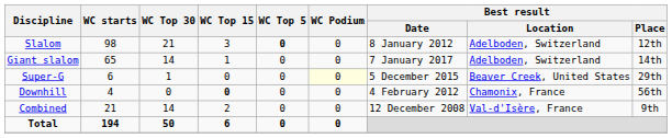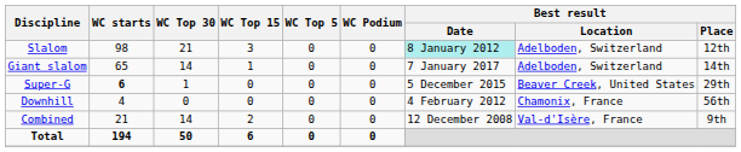Slalom | WC Top 5: bold -> normal
Slalom | Best result / Date: no background -> paleturquoise background
Super-G | WC starts: normal -> bold
Super-G | WC Podium: lightyellow background -> no background
Downhill | WC Top 15: bold -> normal
